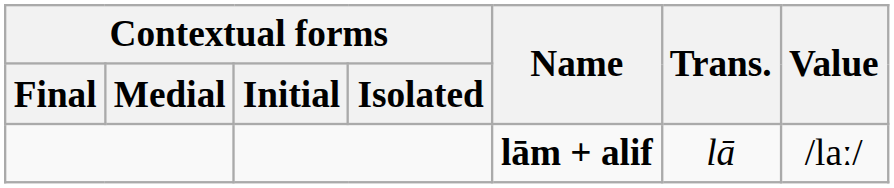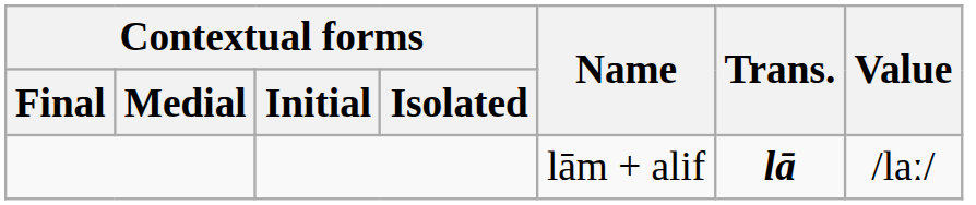row 3 | Name: bold -> normal
row 3 | Trans.: normal -> bold
